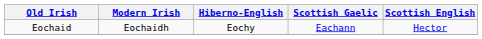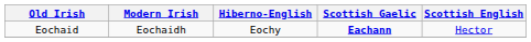Eochaid | Scottish Gaelic: normal -> bold
